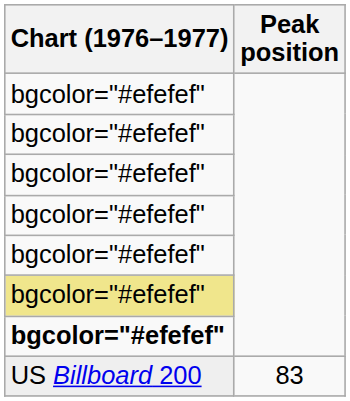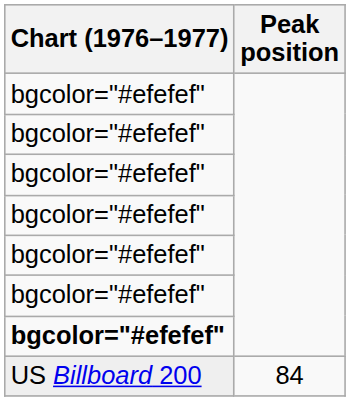row 7 | Chart (1976–1977): khaki background -> no background
row 9 | Peak position: 83 -> 84
